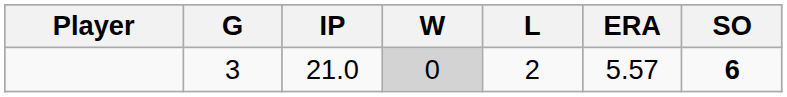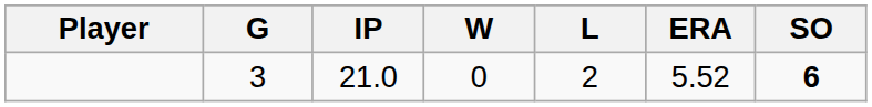row 2 | W: lightgrey background -> no background
row 2 | ERA: 5.57 -> 5.52
